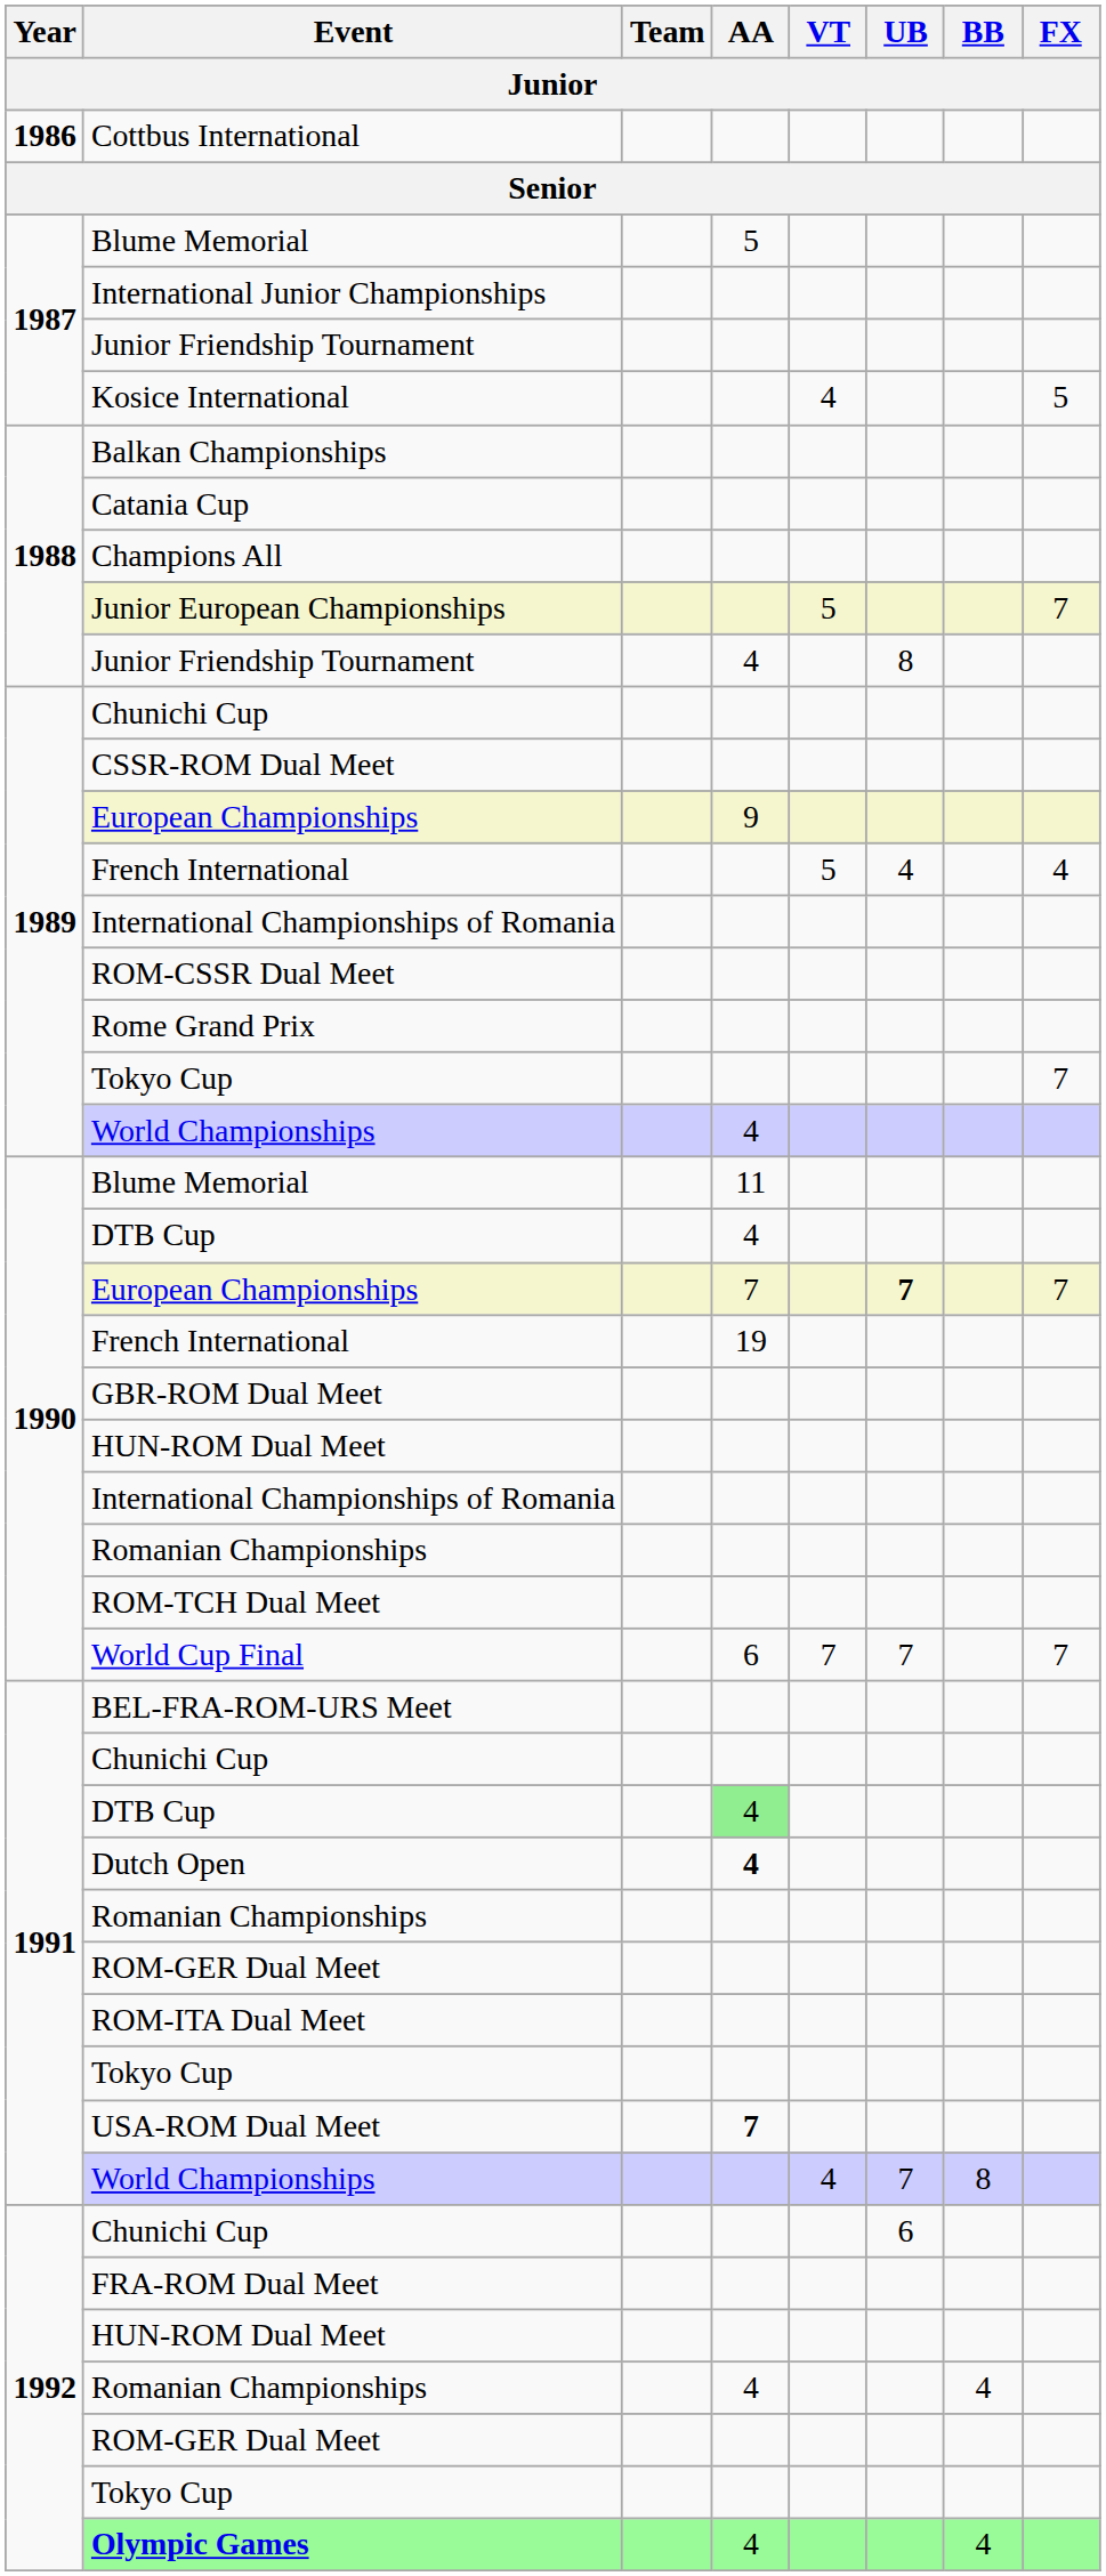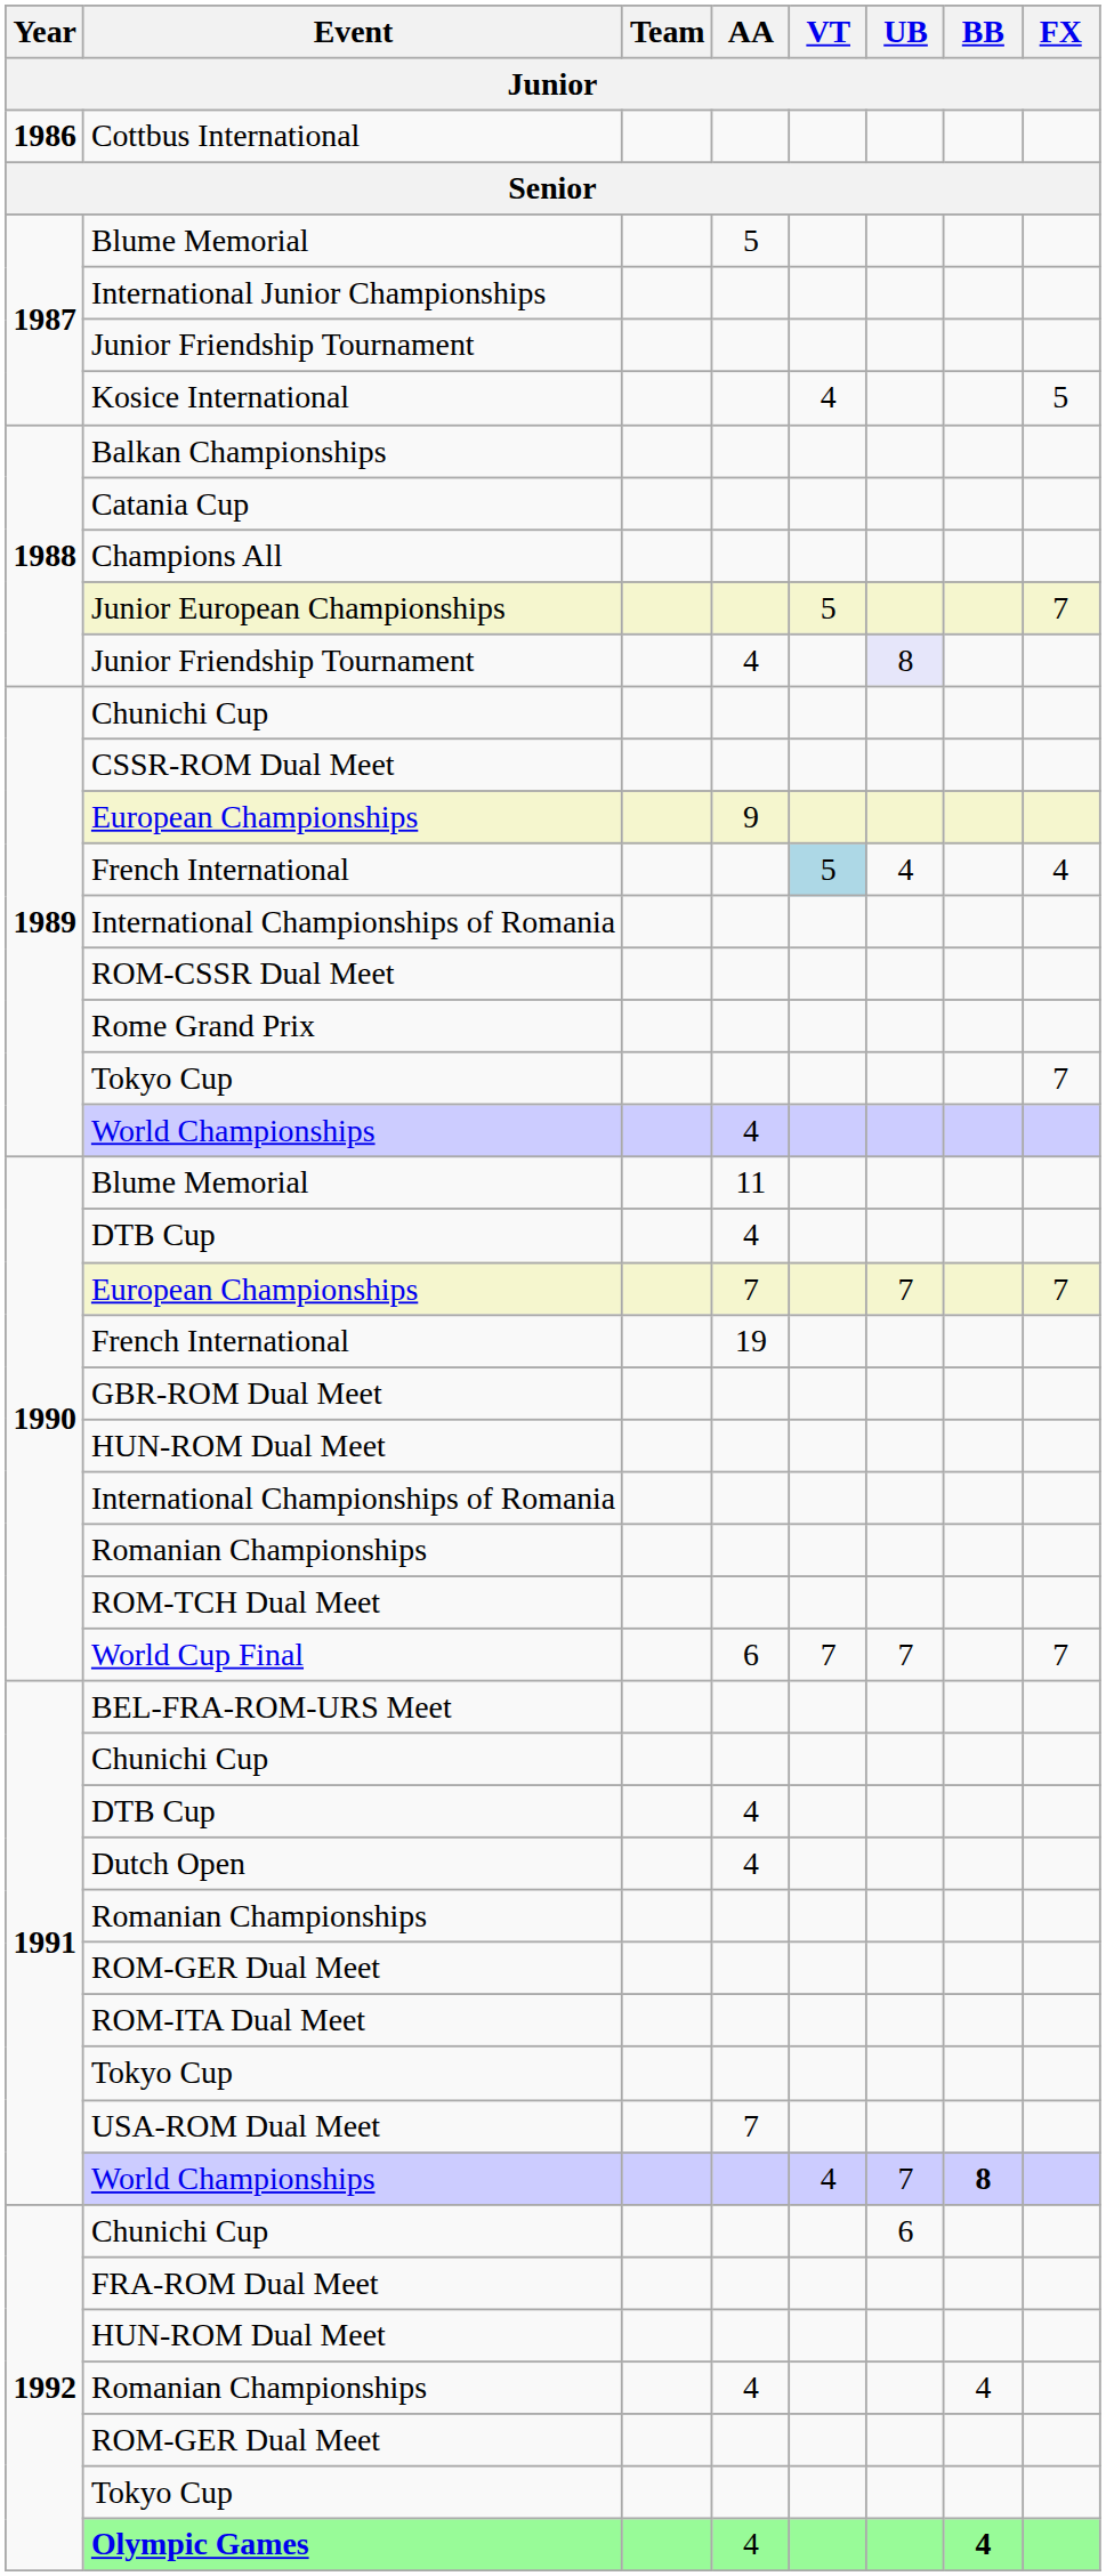1988 / Junior Friendship Tournament | UB: no background -> lavender background
1989 / French International | VT: no background -> lightblue background
1990 / European Championships | UB: bold -> normal
1991 / DTB Cup | AA: lightgreen background -> no background
Dutch Open | AA: bold -> normal
USA-ROM Dual Meet | AA: bold -> normal
1991 / World Championships | BB: normal -> bold
Olympic Games | BB: normal -> bold
